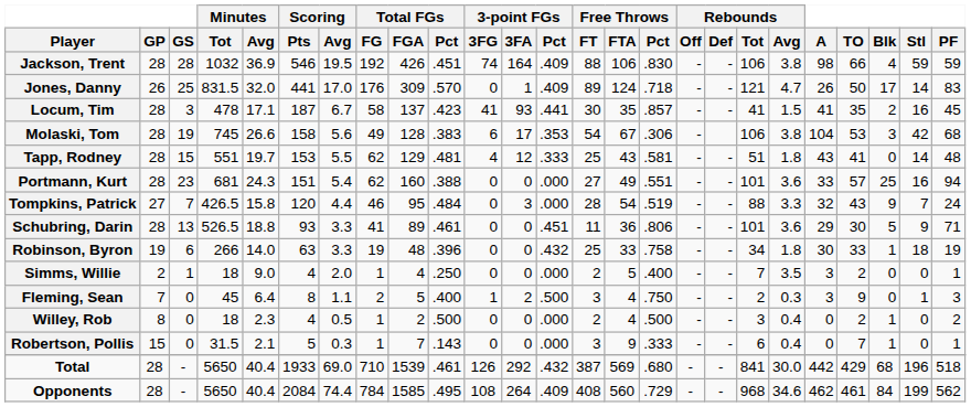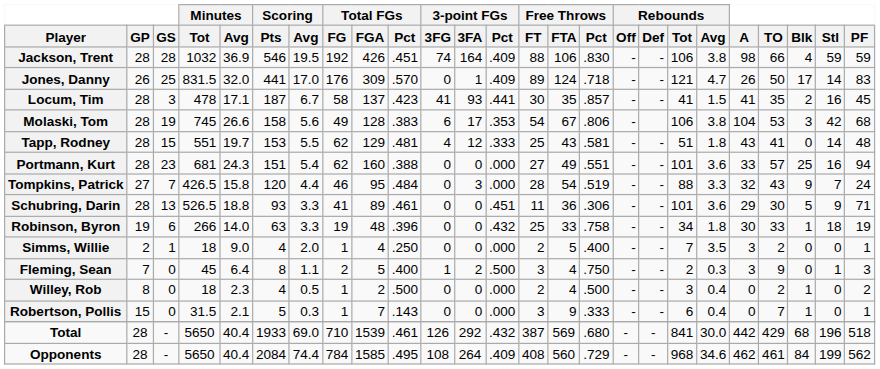Molaski, Tom | Free Throws / Pct: .306 -> .806
Schubring, Darin | Free Throws / Pct: .806 -> .306
